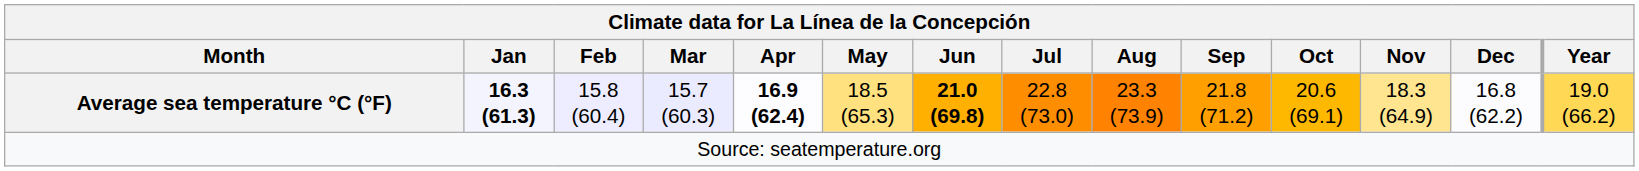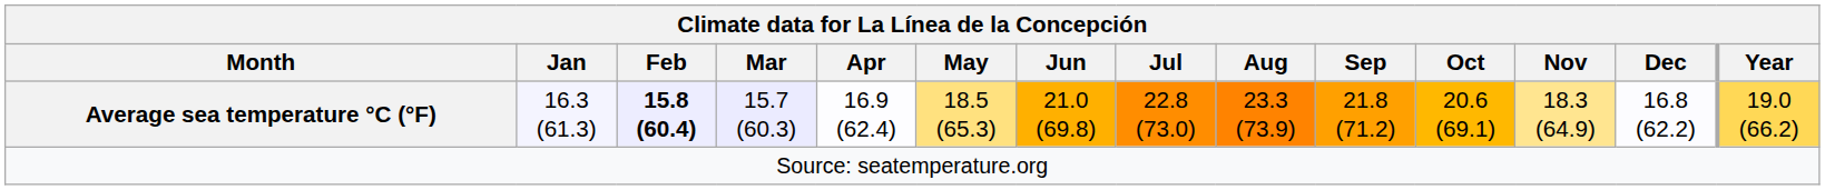row 3 | Jan: bold -> normal
row 3 | Feb: normal -> bold
row 3 | Apr: bold -> normal
row 3 | Jun: bold -> normal
